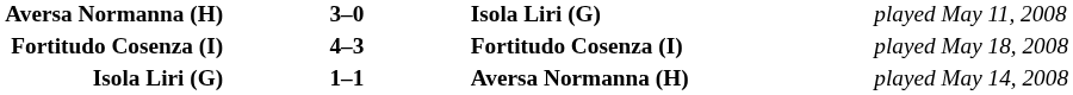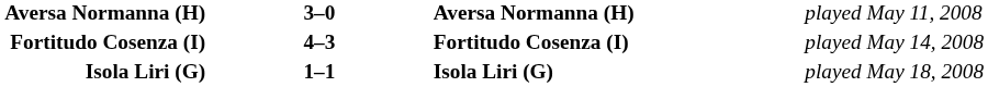row 1 | column 3: Isola Liri (G) -> Aversa Normanna (H)
row 2 | column 4: played May 18, 2008 -> played May 14, 2008
row 3 | column 3: Aversa Normanna (H) -> Isola Liri (G)
row 3 | column 4: played May 14, 2008 -> played May 18, 2008
